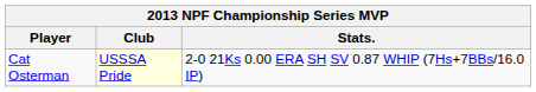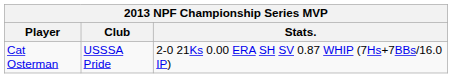Cat Osterman | Club: lightyellow background -> no background
